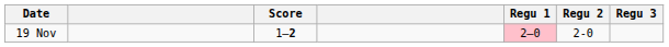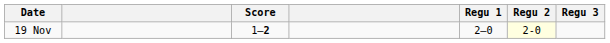19 Nov | Regu 1: pink background -> no background
19 Nov | Regu 2: no background -> lightyellow background
